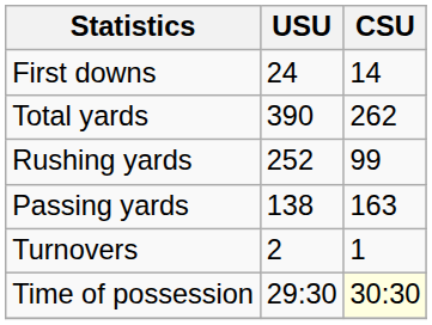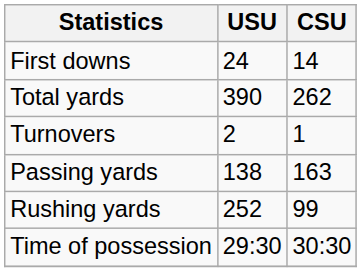rows swapped: Rushing yards <-> Turnovers
Time of possession | CSU: lightyellow background -> no background
